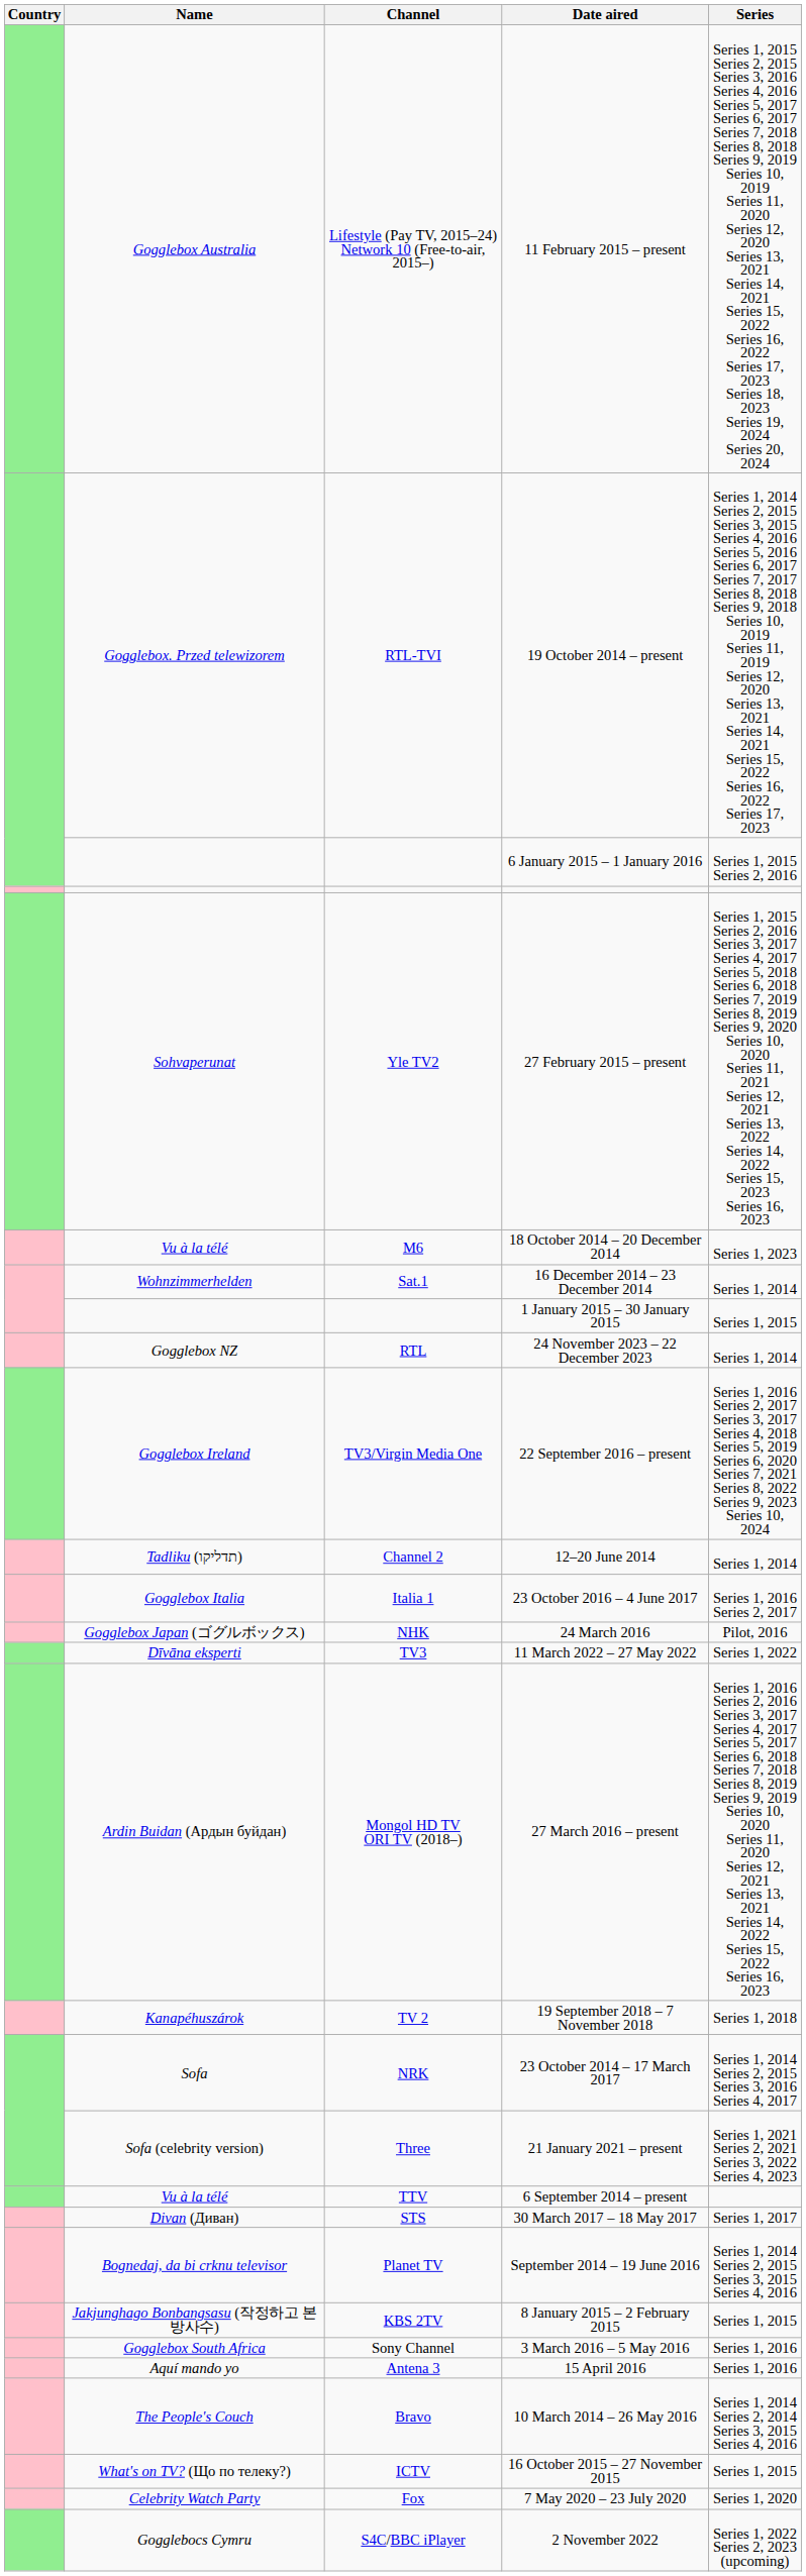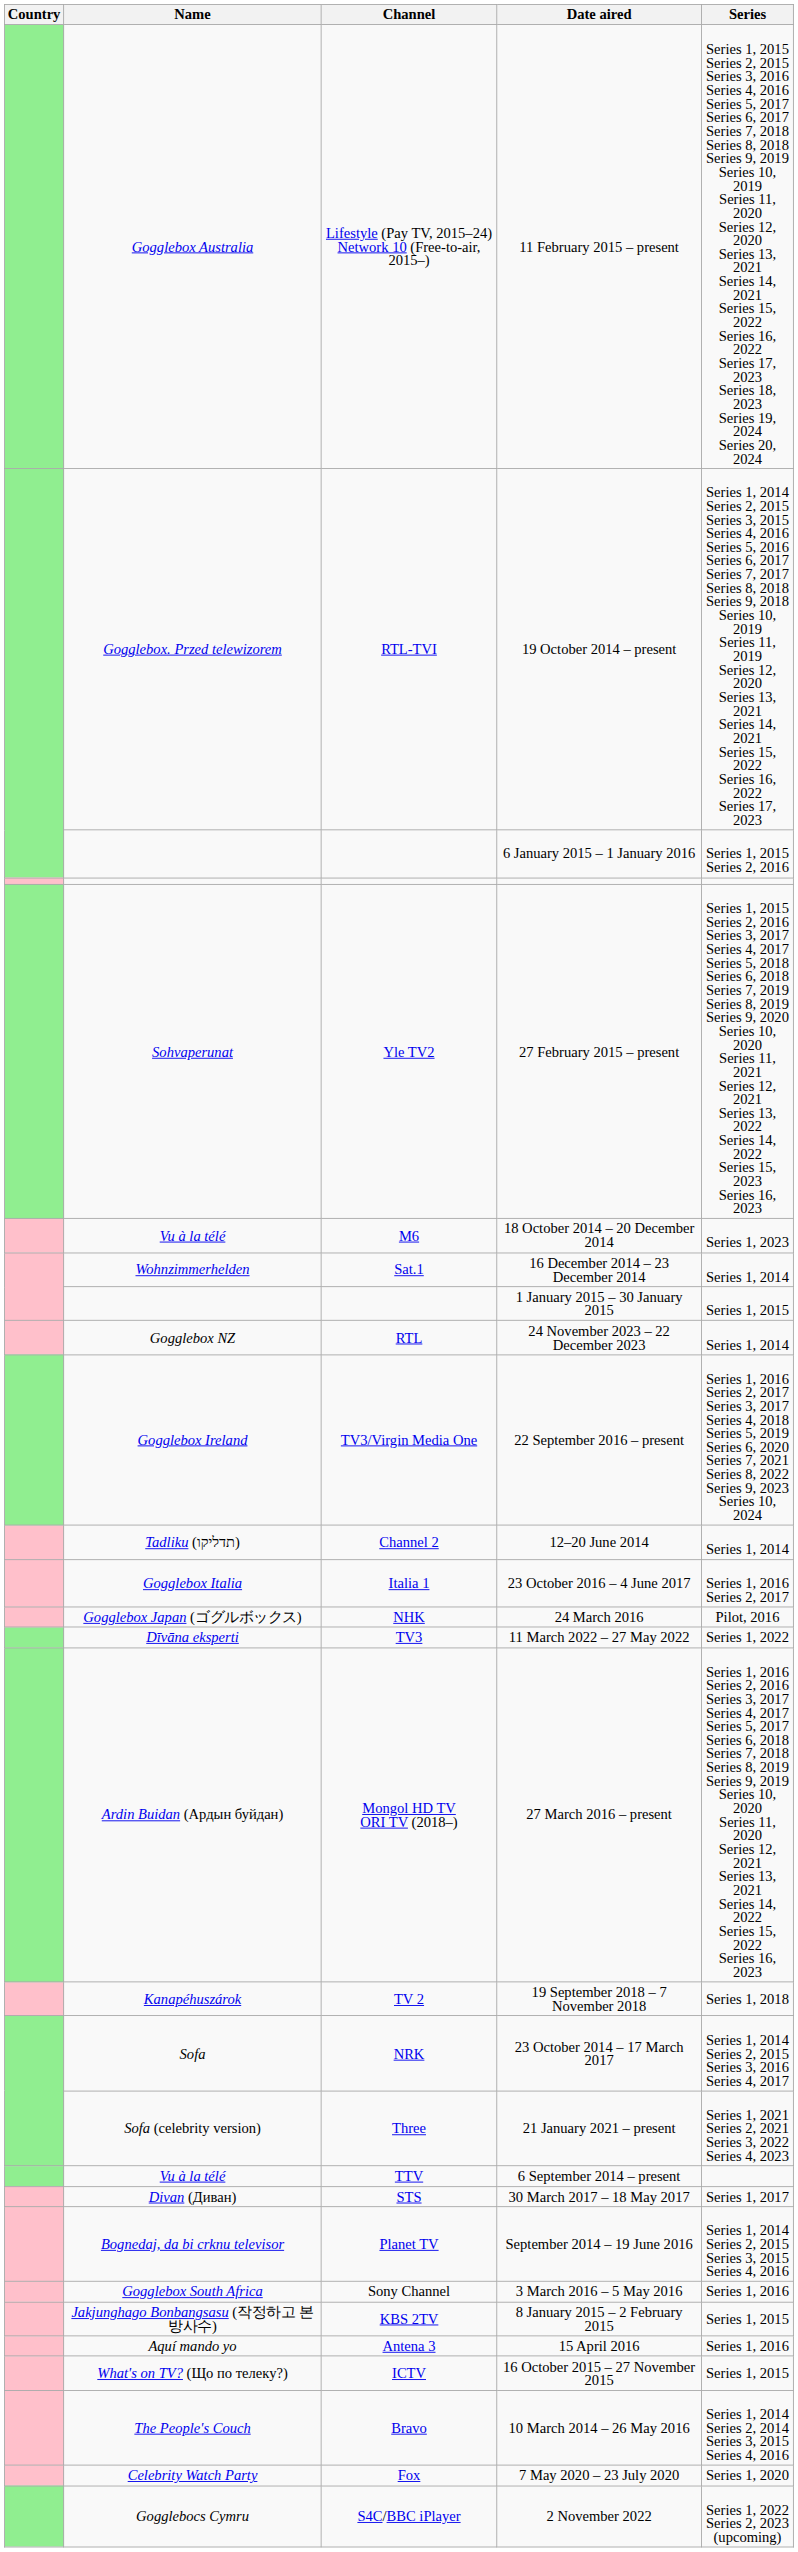rows swapped: 3 March 2016 – 5 May 2016 <-> 8 January 2015 – 2 February 2015
rows swapped: 16 October 2015 – 27 November 2015 <-> 10 March 2014 – 26 May 2016
